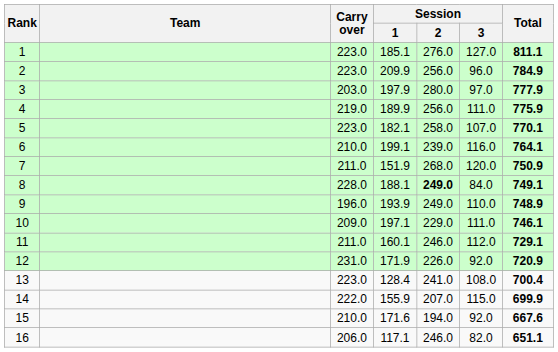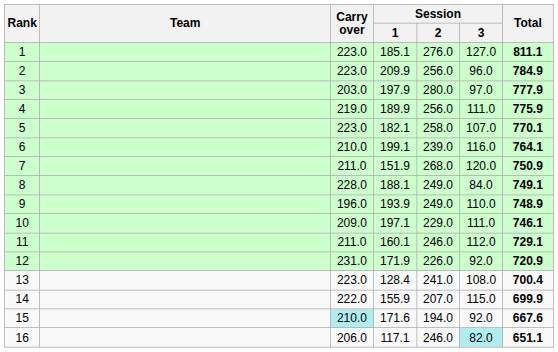8 | Session / 2: bold -> normal
15 | Carry over: no background -> paleturquoise background
16 | Session / 3: no background -> paleturquoise background
